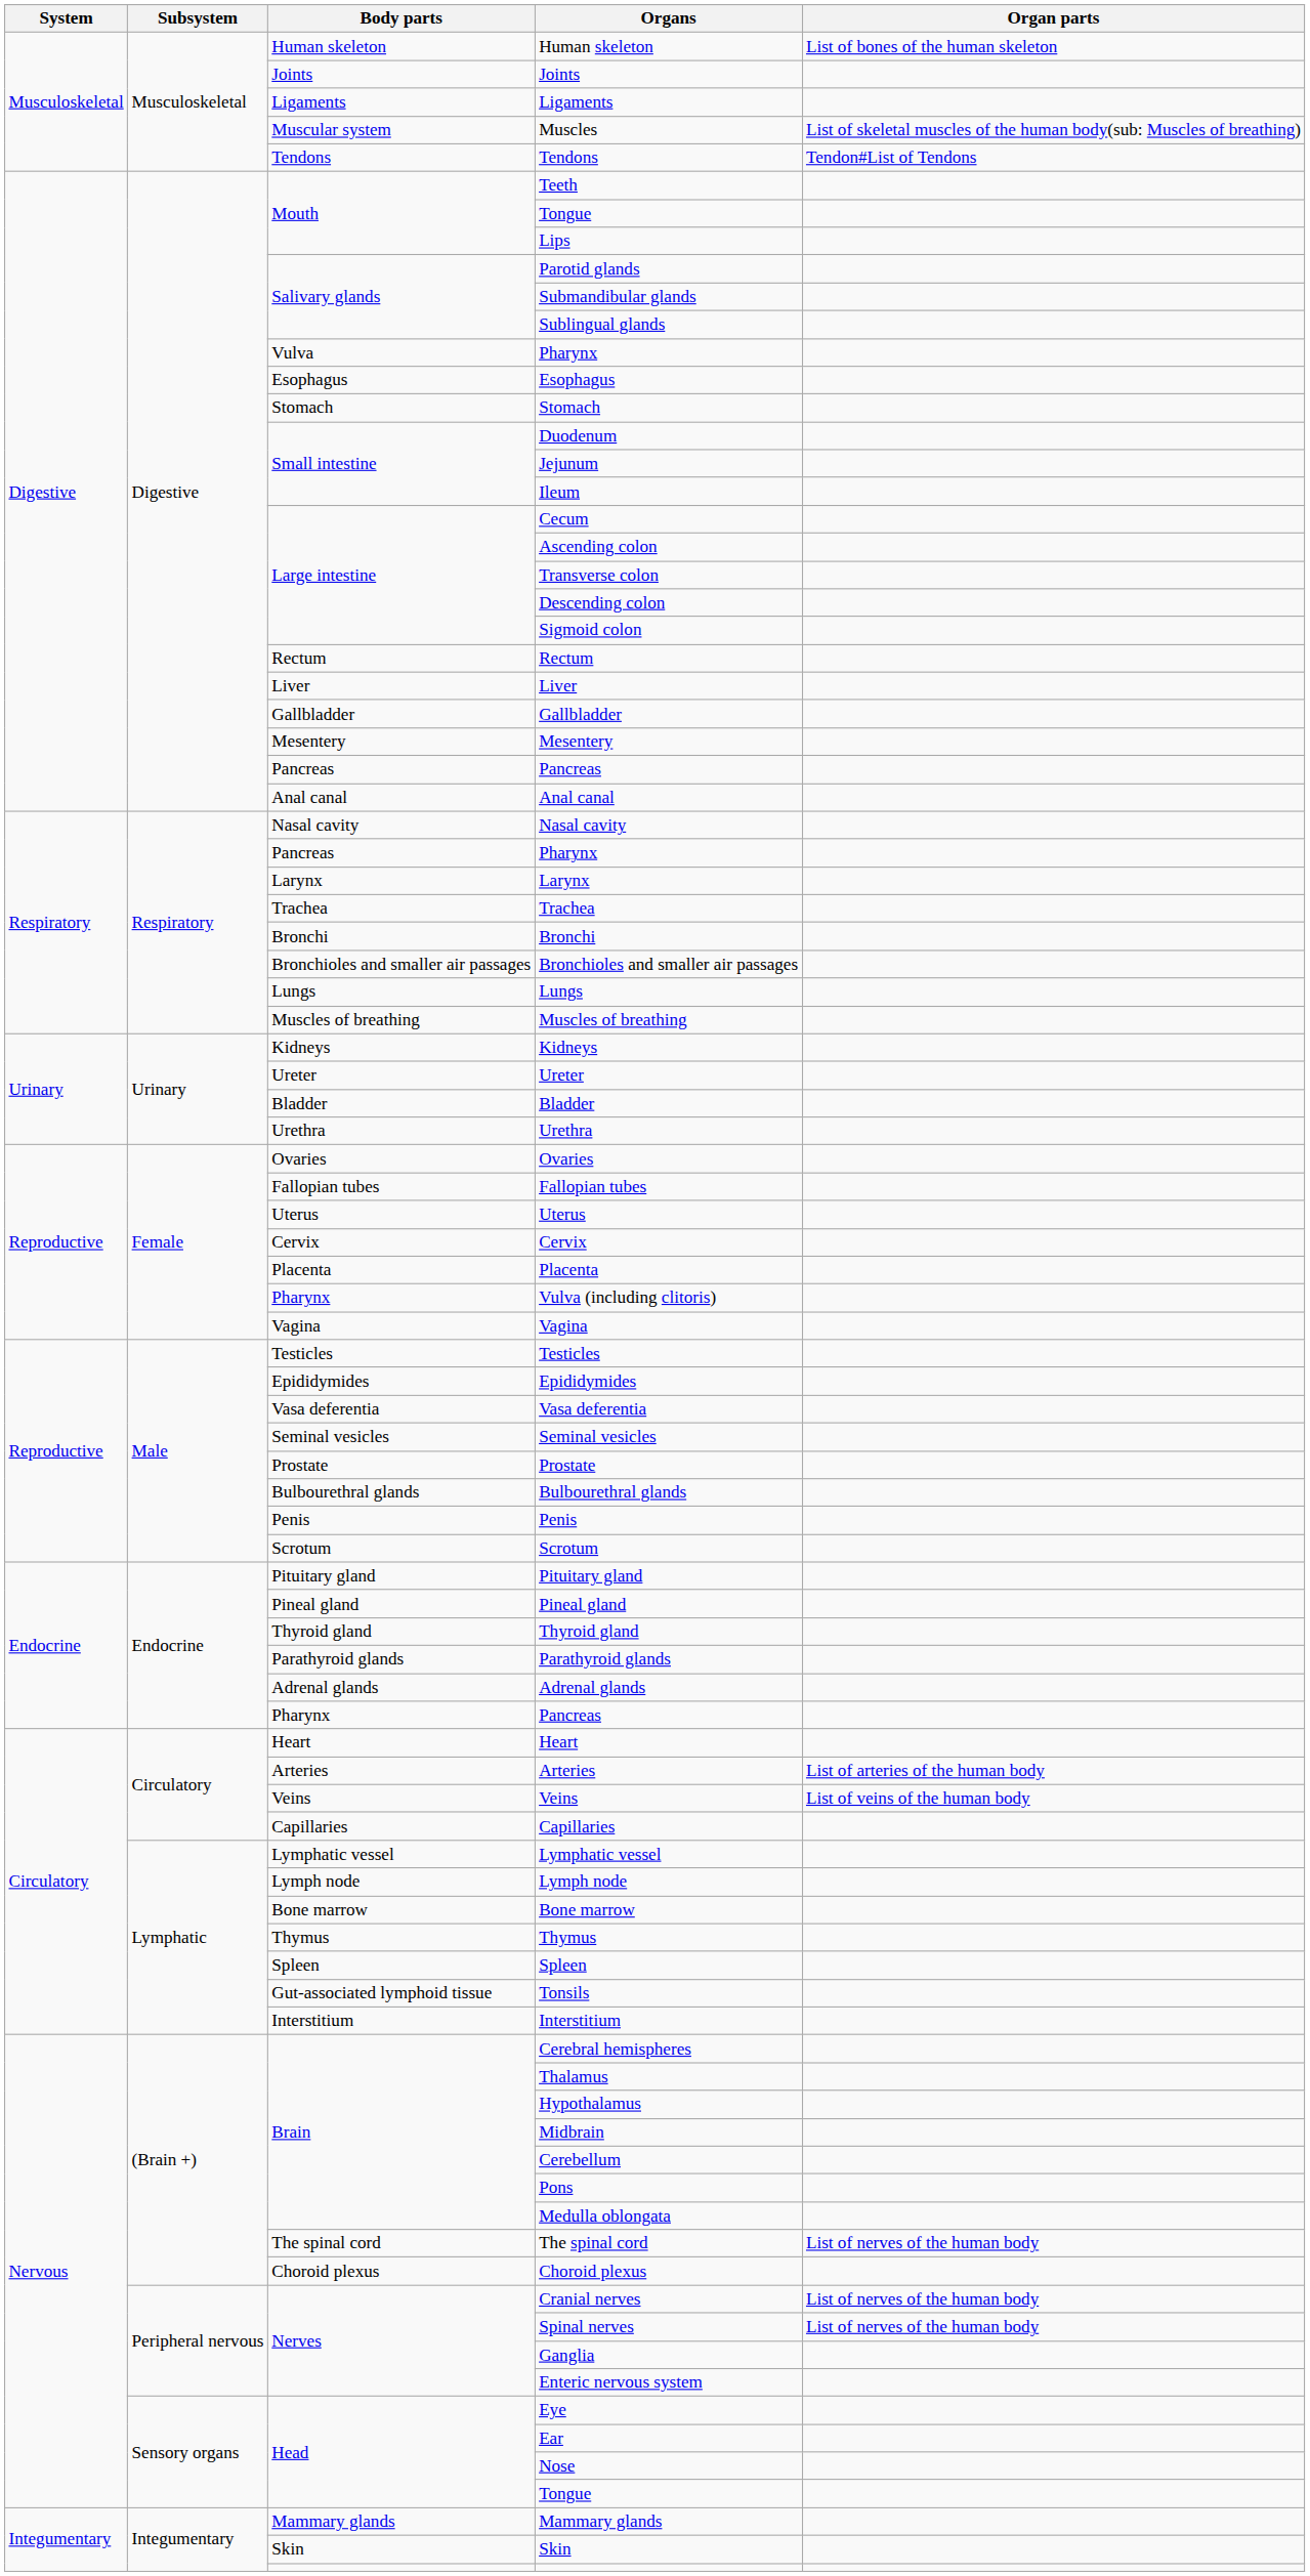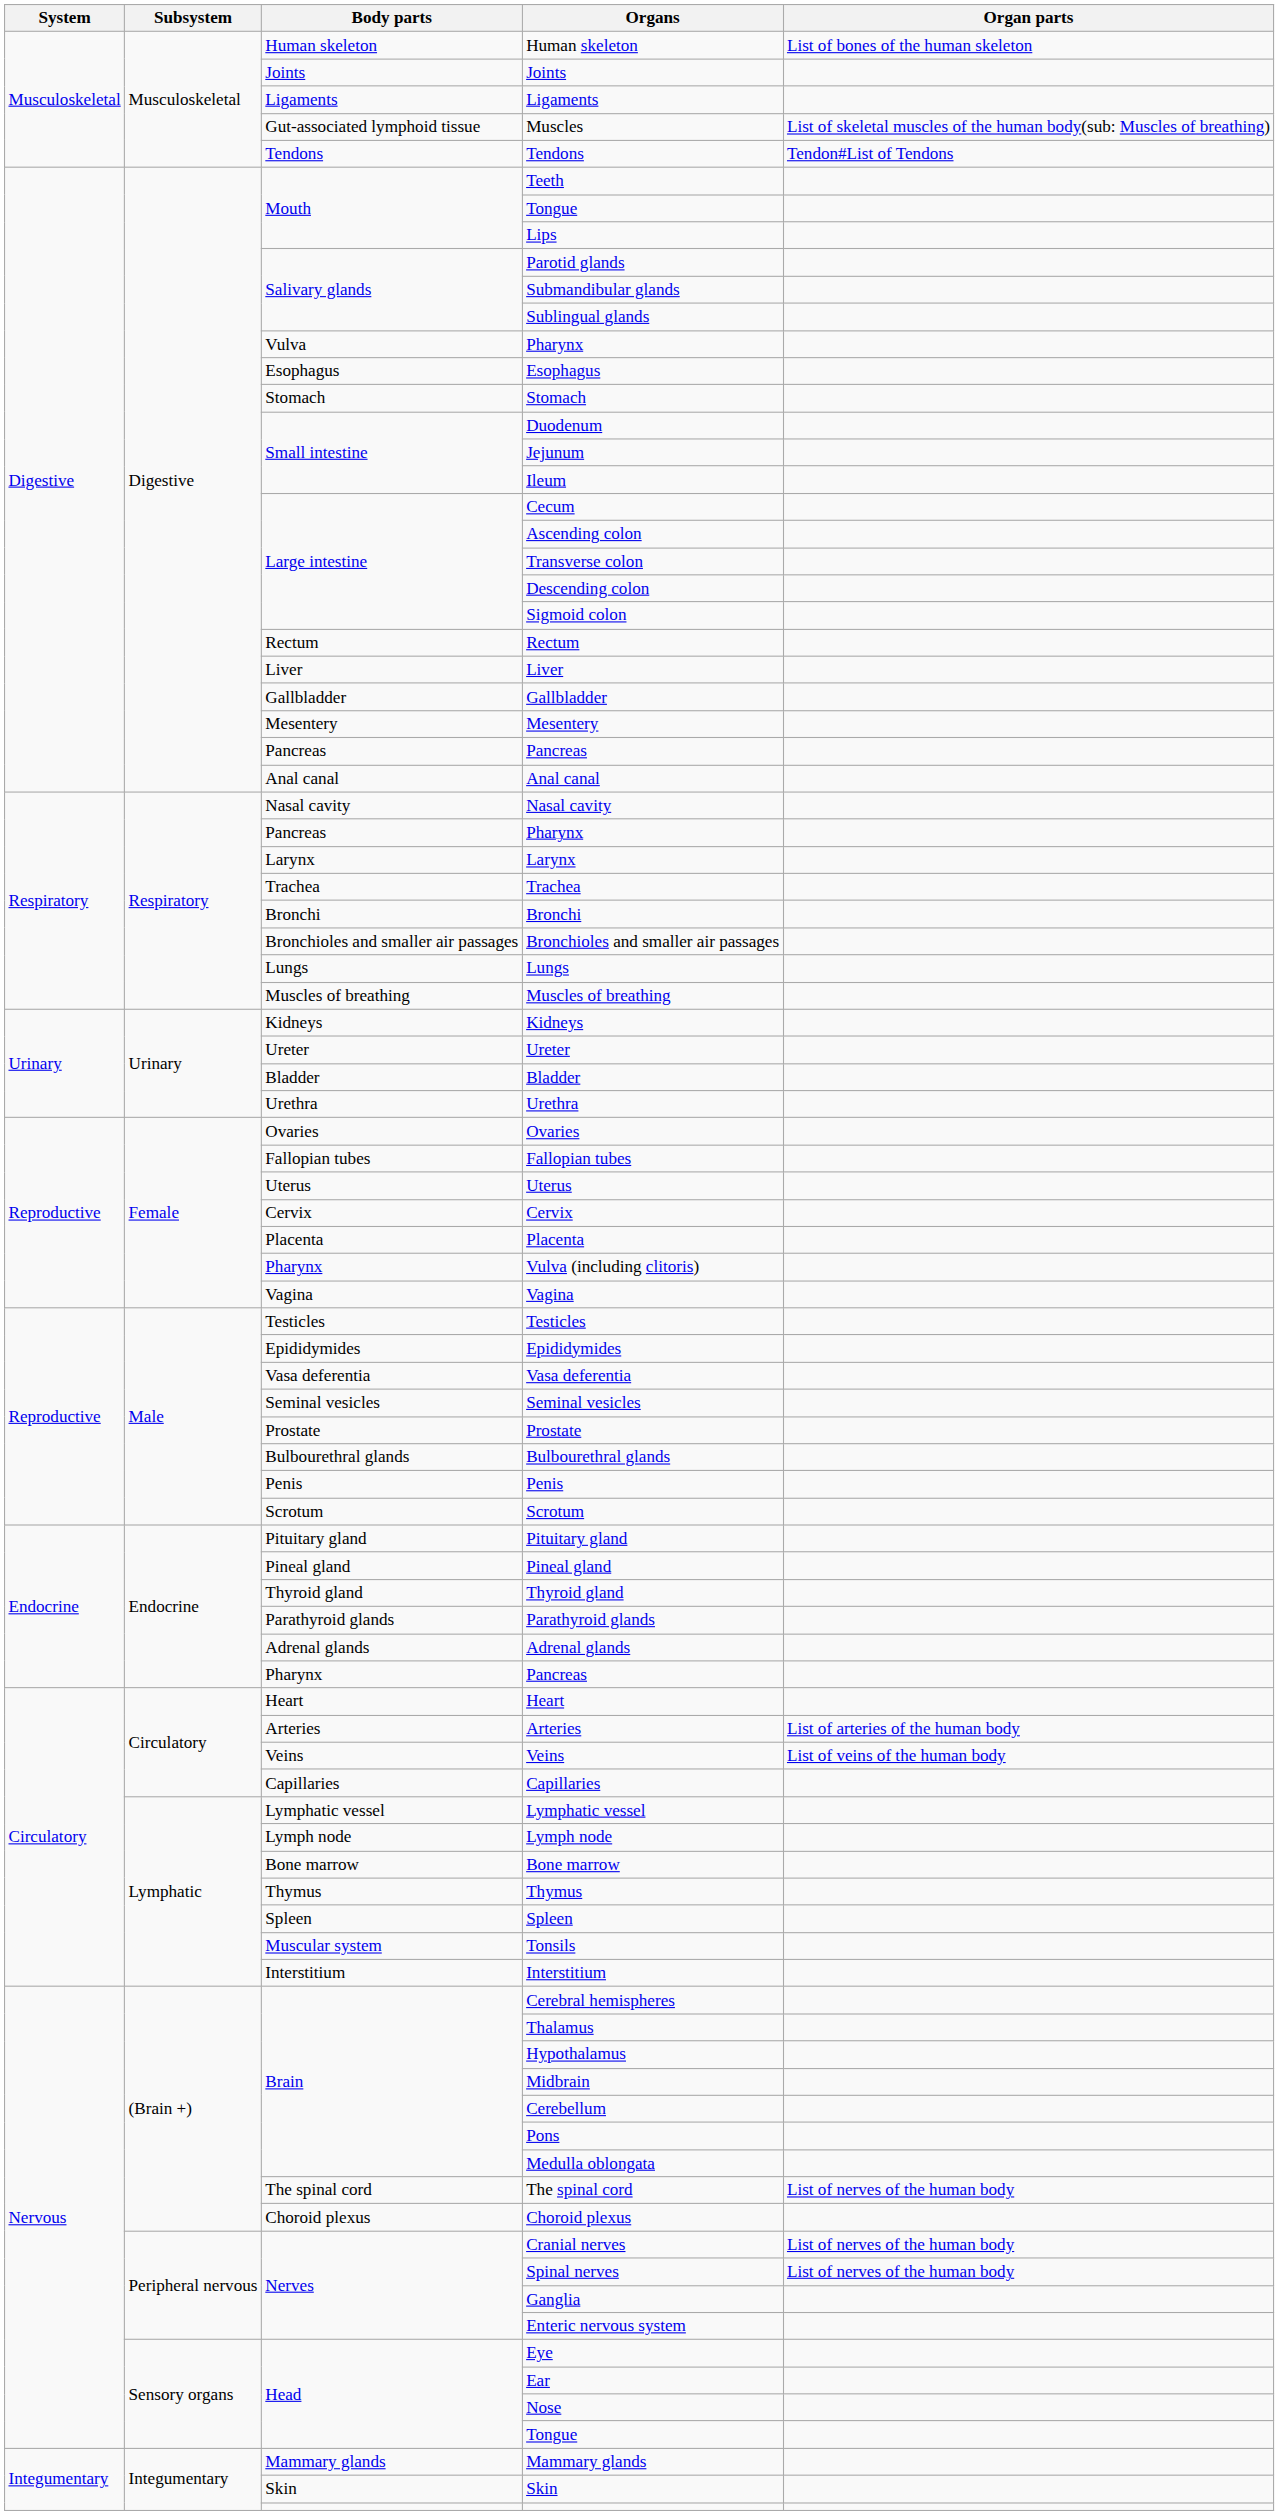Muscles | Body parts: Muscular system -> Gut-associated lymphoid tissue
Tonsils | Body parts: Gut-associated lymphoid tissue -> Muscular system
